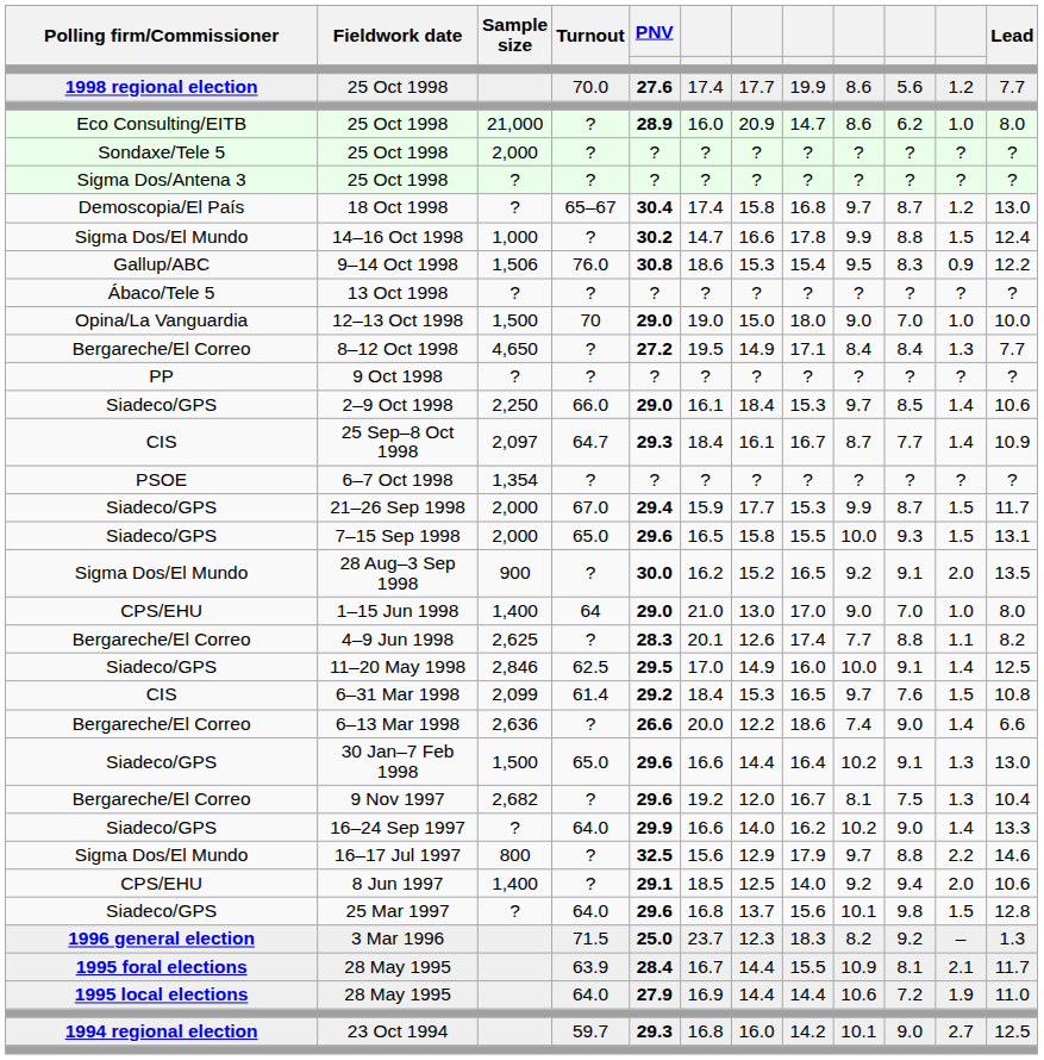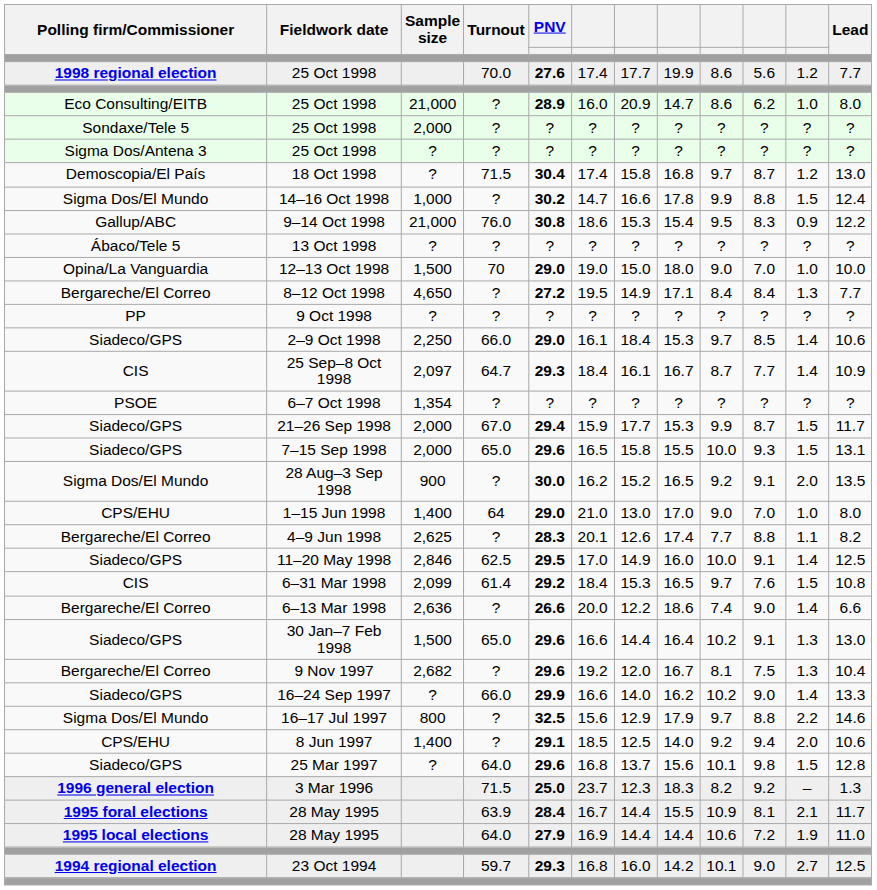18 Oct 1998 | Turnout: 65–67 -> 71.5
9–14 Oct 1998 | Sample size: 1,506 -> 21,000
16–24 Sep 1997 | Turnout: 64.0 -> 66.0
